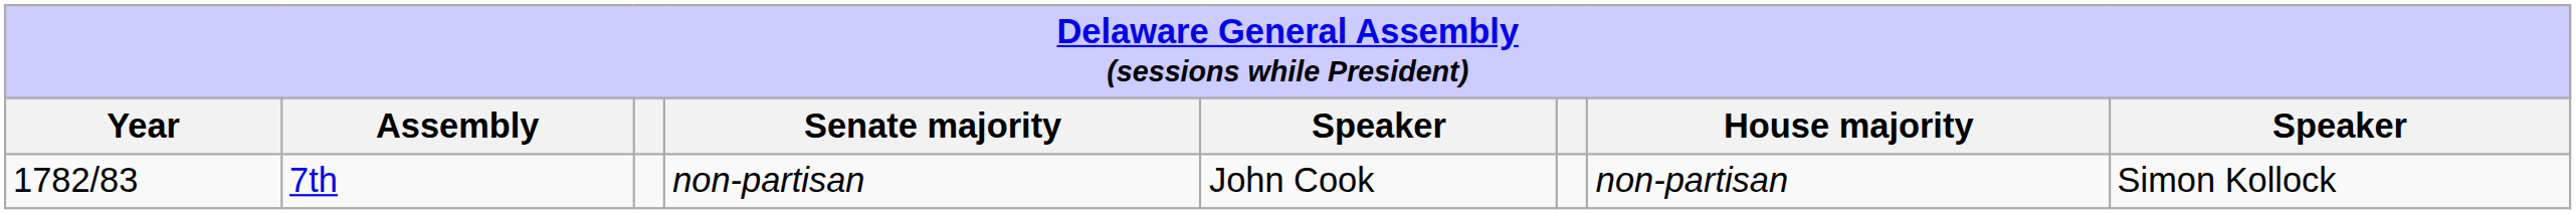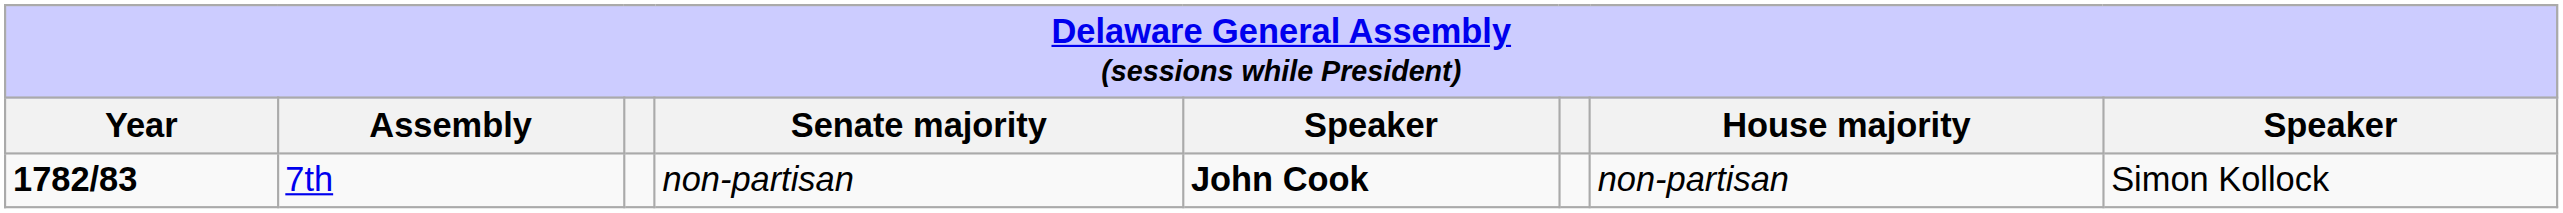7th | Year: normal -> bold
7th | column 5: normal -> bold
